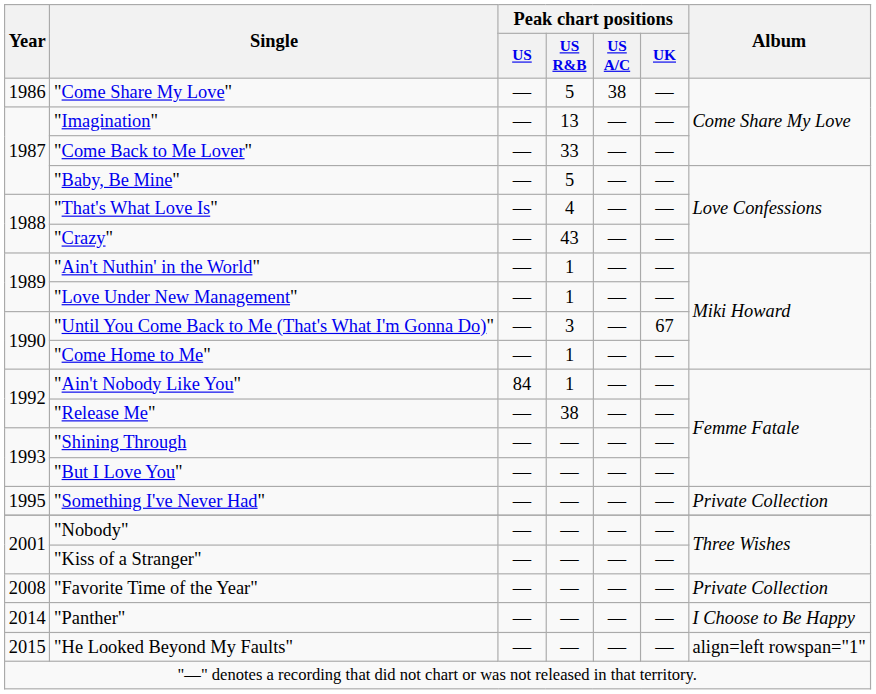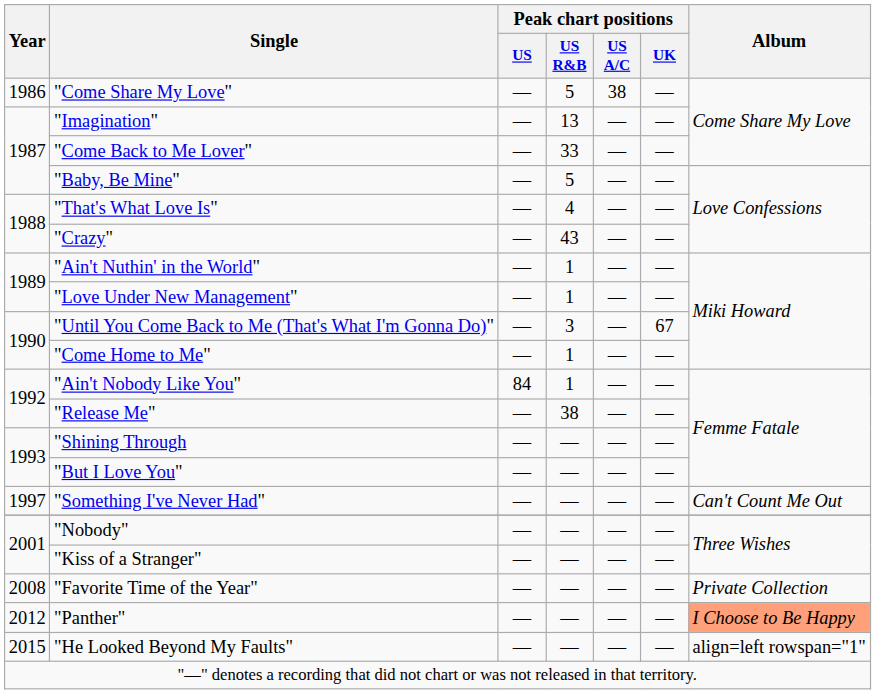"Something I've Never Had" | Year: 1995 -> 1997
"Something I've Never Had" | Album: Private Collection -> Can't Count Me Out
"Panther" | Year: 2014 -> 2012
"Panther" | Album: no background -> lightsalmon background
